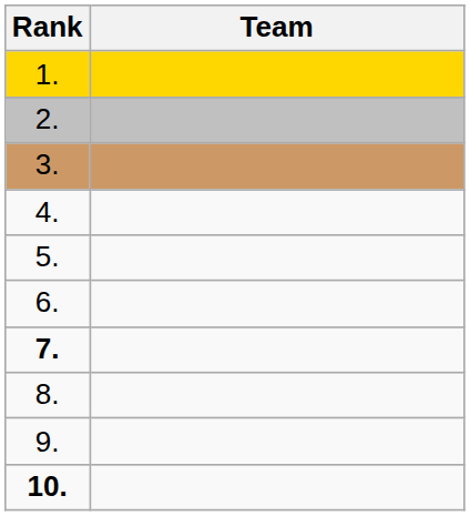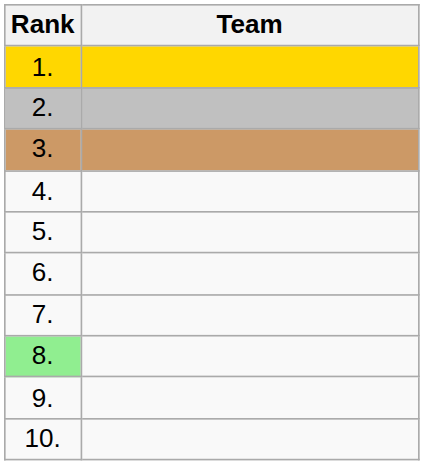7. | Rank: bold -> normal
8. | Rank: no background -> lightgreen background
10. | Rank: bold -> normal
